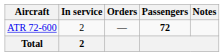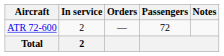ATR 72-600 | Passengers: bold -> normal
